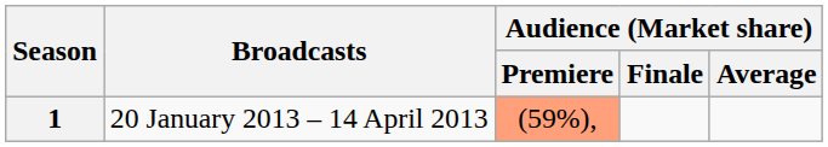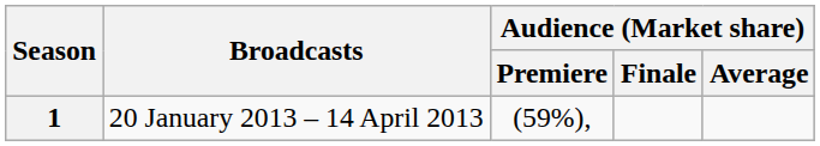1 | Audience (Market share) / Premiere: lightsalmon background -> no background
